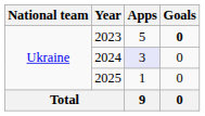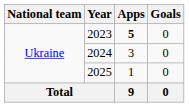2023 | Apps: normal -> bold
2023 | Goals: bold -> normal
2024 | Apps: lavender background -> no background
